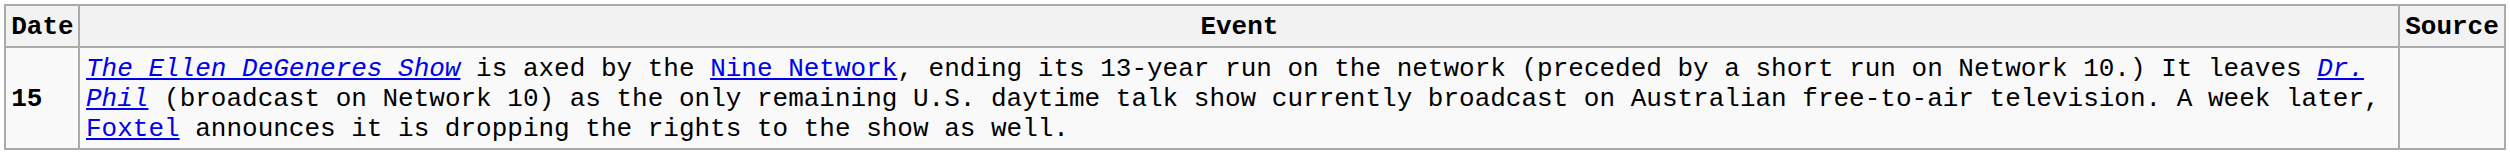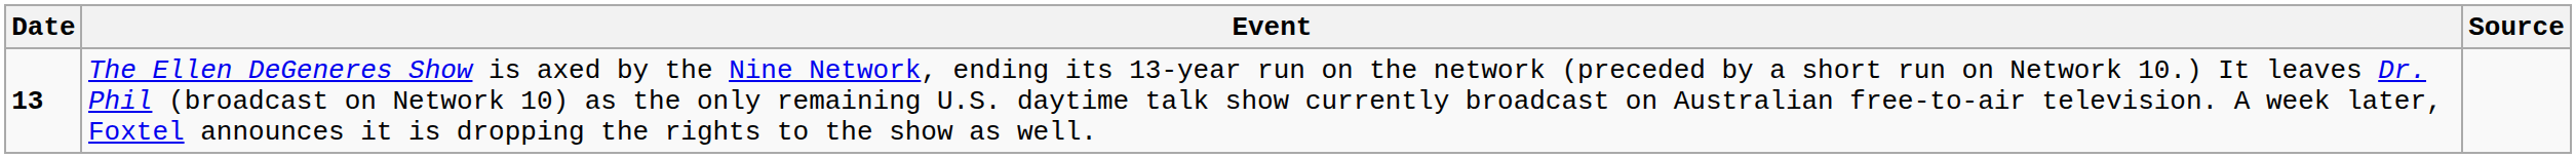row 2 | Date: 15 -> 13
